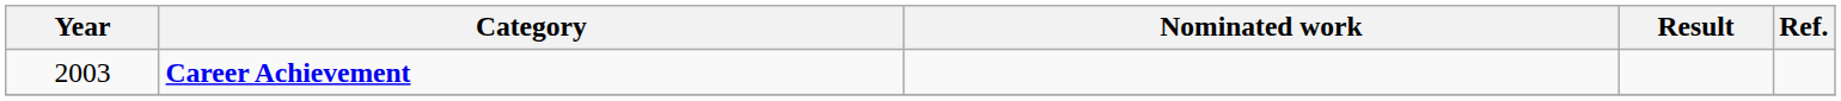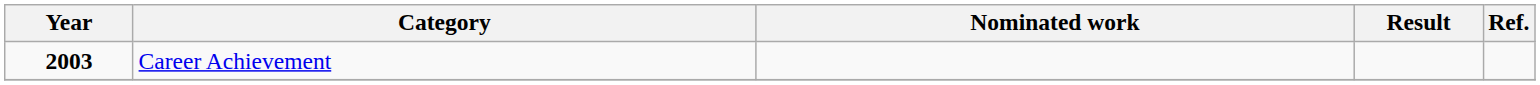row 2 | Year: normal -> bold
row 2 | Category: bold -> normal
